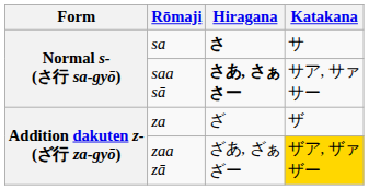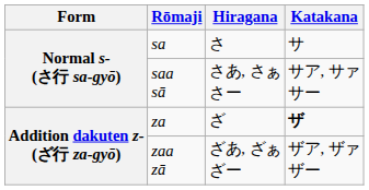sa | Hiragana: bold -> normal
saa sā | Hiragana: bold -> normal
za | Katakana: normal -> bold
zaa zā | Katakana: gold background -> no background
